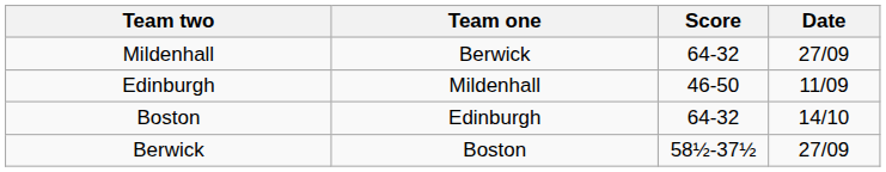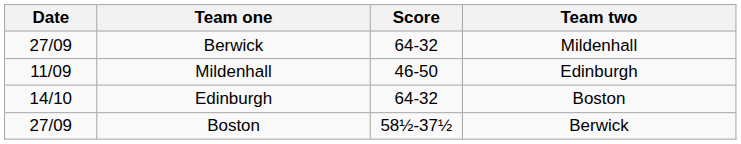columns swapped: Date <-> Team two
